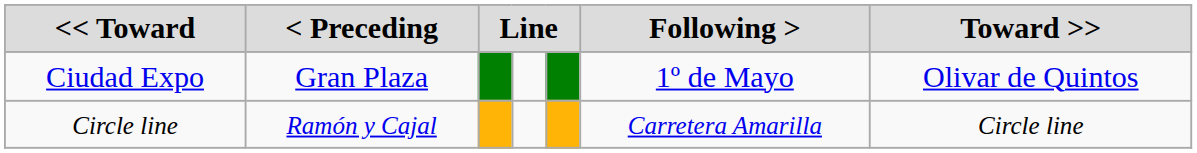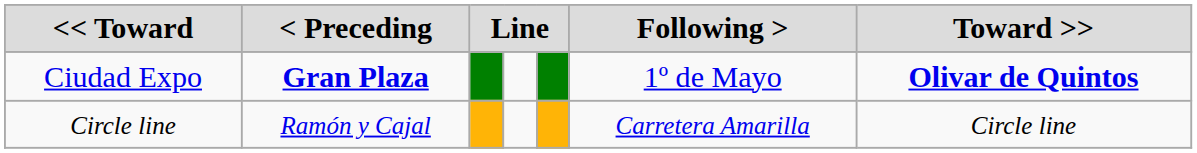Ciudad Expo | < Preceding: normal -> bold
Ciudad Expo | Toward >>: normal -> bold
